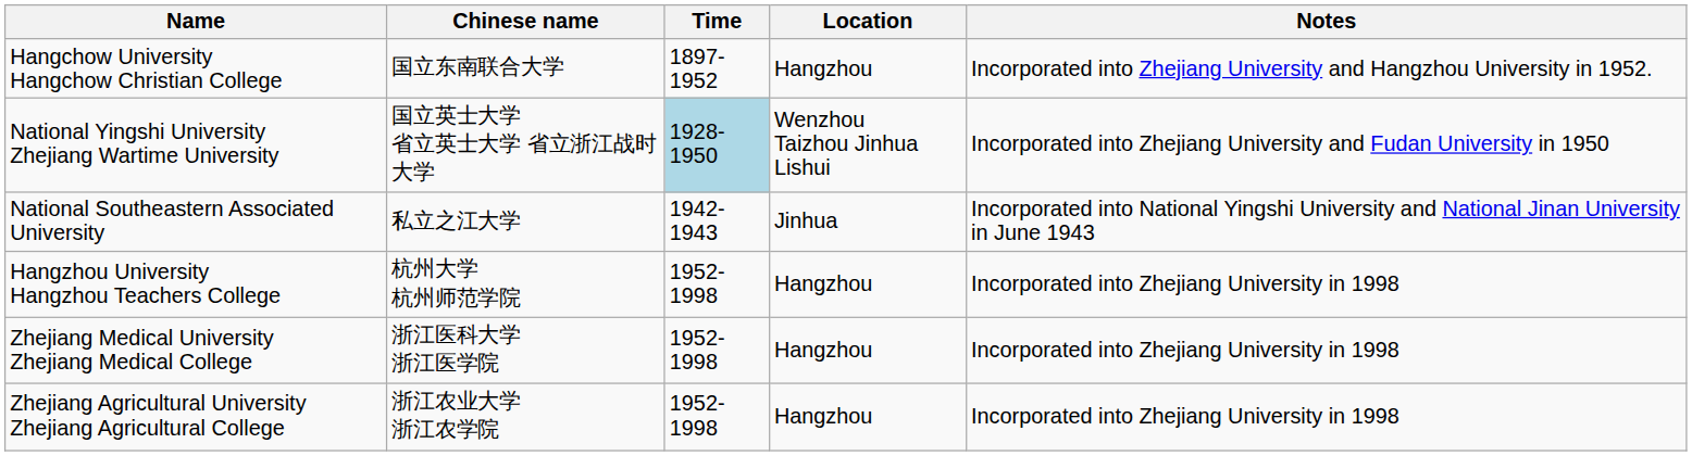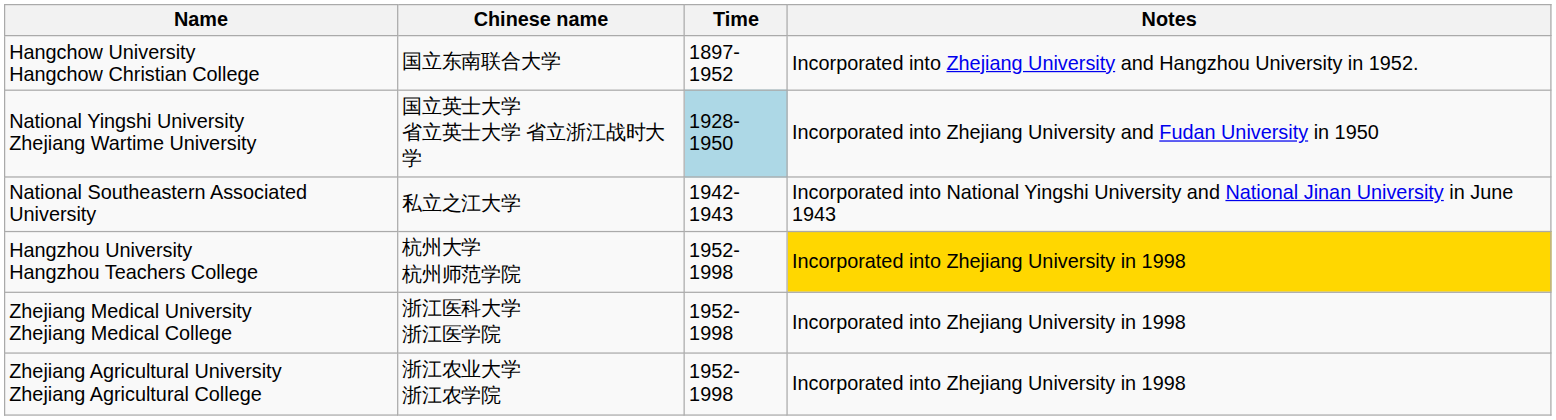- column: Location | Hangzhou | Wenzhou Taizhou Jinhua Lishui | Jinhua | Hangzhou | Hangzhou | Hangzhou
Hangzhou University Hangzhou Teachers College | Notes: no background -> gold background
